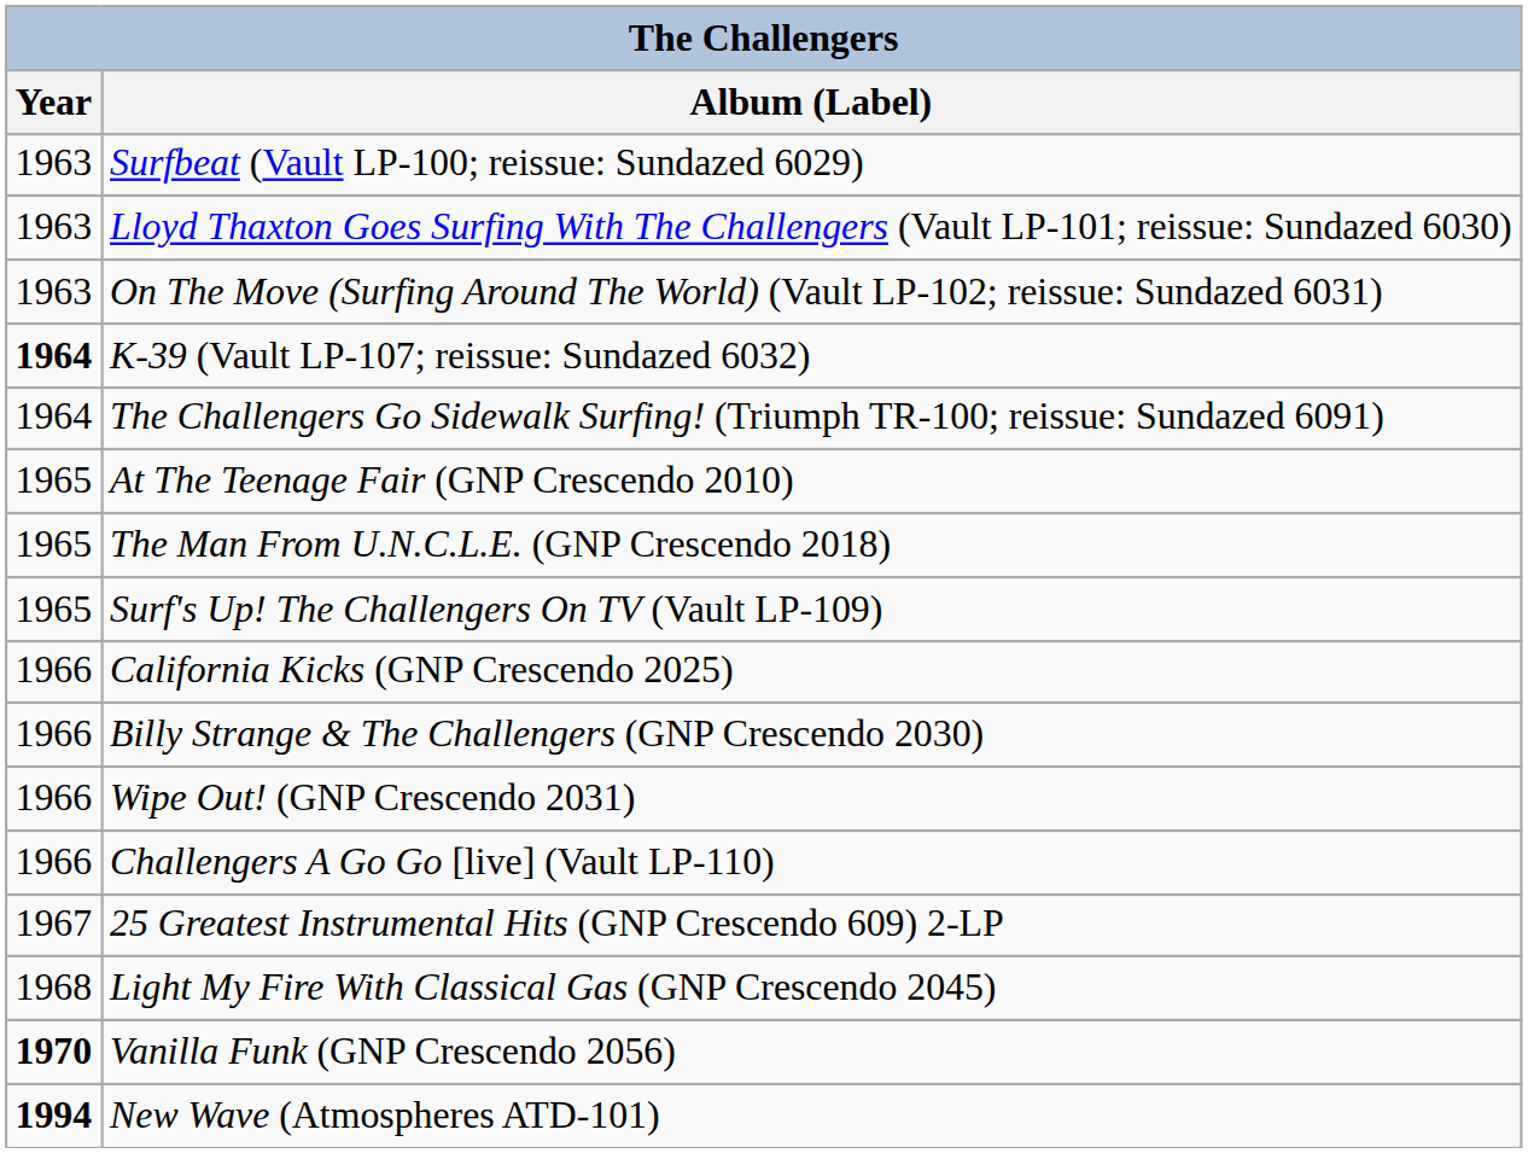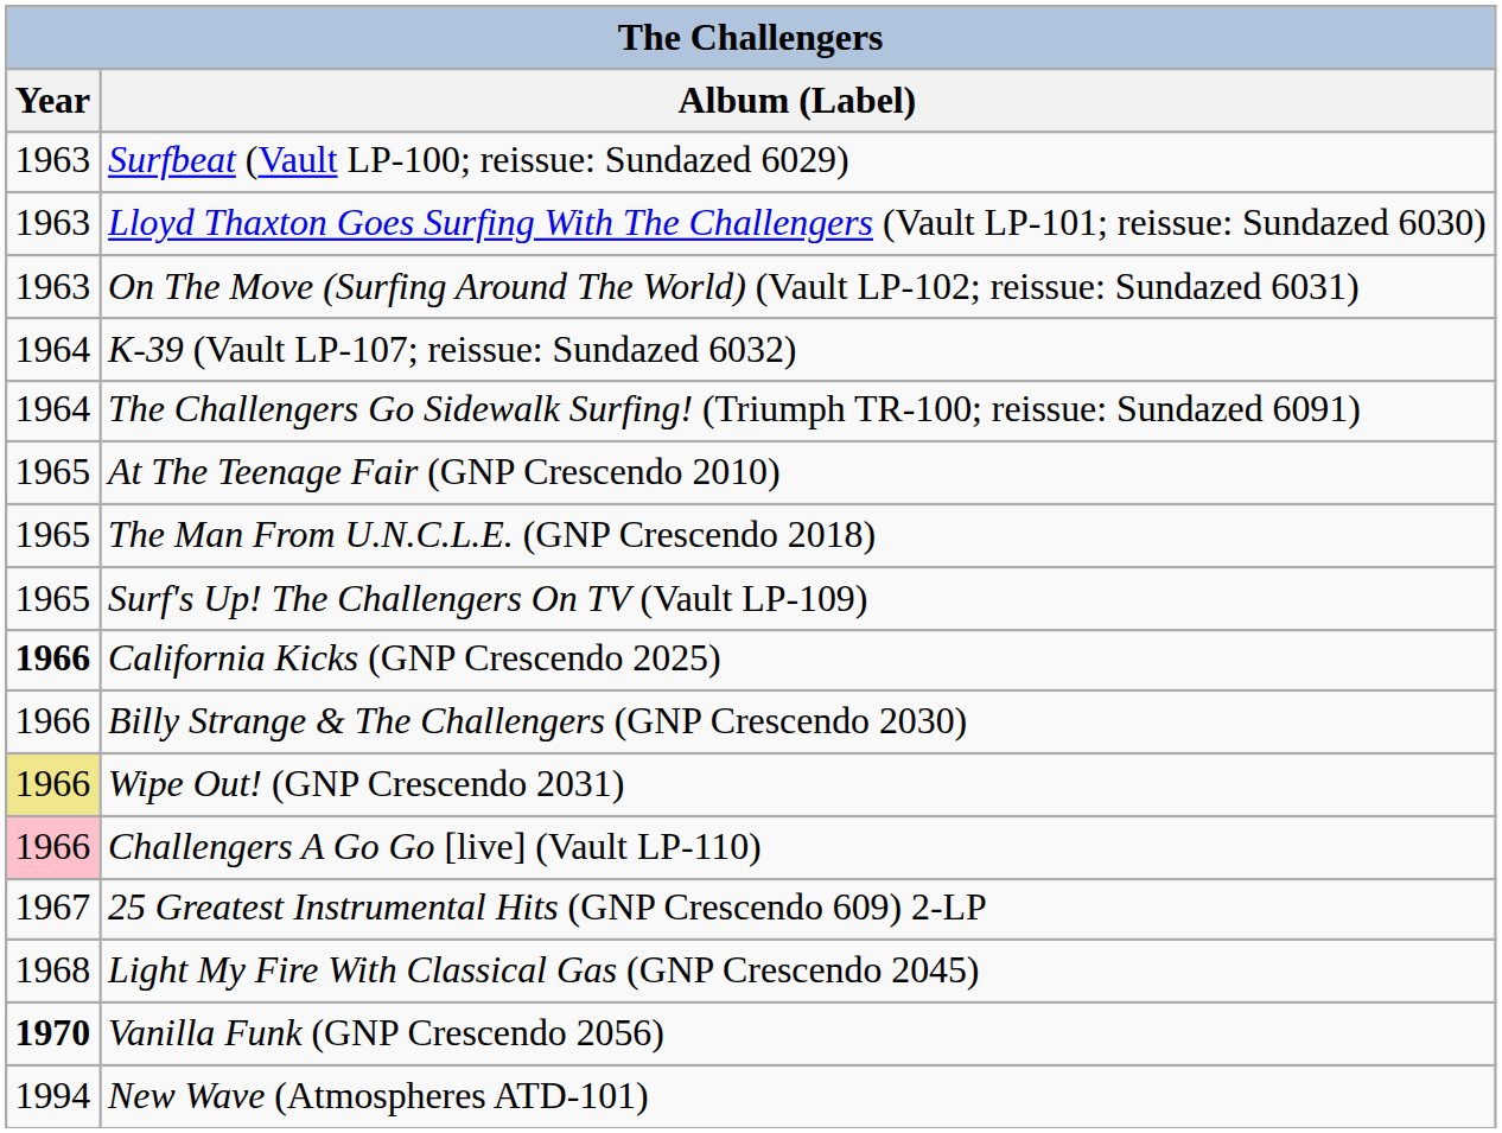K-39 (Vault LP-107; reissue: Sundazed 6032) | Year: bold -> normal
California Kicks (GNP Crescendo 2025) | Year: normal -> bold
Wipe Out! (GNP Crescendo 2031) | Year: no background -> khaki background
Challengers A Go Go [live] (Vault LP-110) | Year: no background -> pink background
New Wave (Atmospheres ATD-101) | Year: bold -> normal
